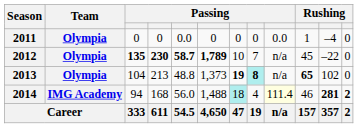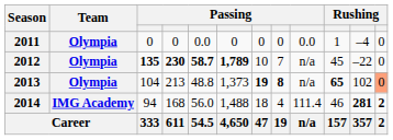2013 | column 8: paleturquoise background -> no background
2013 | column 12: no background -> lightsalmon background
2014 | column 7: paleturquoise background -> no background
2014 | column 9: lightyellow background -> no background
